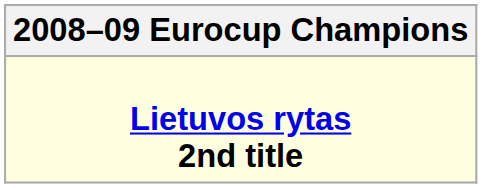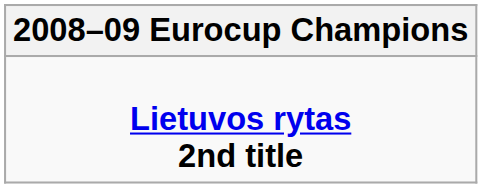row 2 | column 1: lightyellow background -> no background
